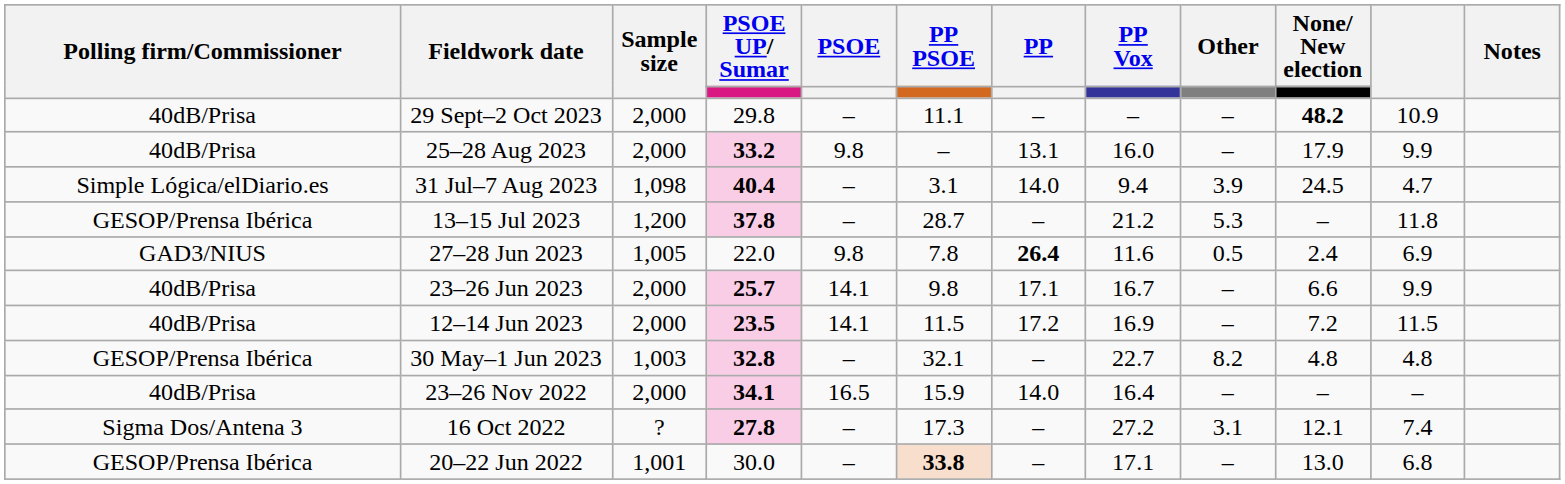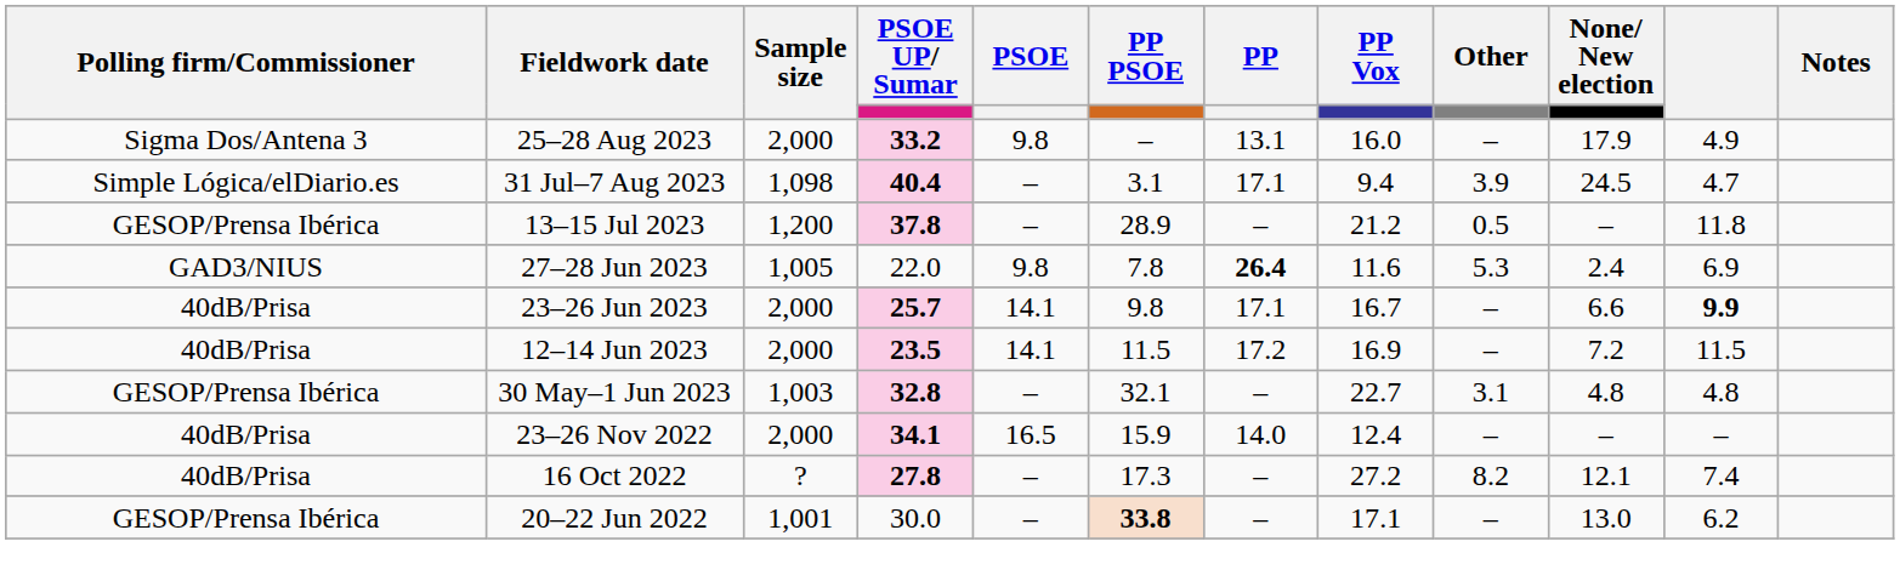- row: 40dB/Prisa | 29 Sept–2 Oct 2023 | 2,000 | 29.8 | – | 11.1 | – | – | – | 48.2 | 10.9
25–28 Aug 2023 | Polling firm/Commissioner: 40dB/Prisa -> Sigma Dos/Antena 3
25–28 Aug 2023 | column 11: 9.9 -> 4.9
31 Jul–7 Aug 2023 | PP: 14.0 -> 17.1
13–15 Jul 2023 | PP PSOE: 28.7 -> 28.9
13–15 Jul 2023 | Other: 5.3 -> 0.5
27–28 Jun 2023 | Other: 0.5 -> 5.3
23–26 Jun 2023 | column 11: normal -> bold
30 May–1 Jun 2023 | Other: 8.2 -> 3.1
23–26 Nov 2022 | PP Vox: 16.4 -> 12.4
16 Oct 2022 | Polling firm/Commissioner: Sigma Dos/Antena 3 -> 40dB/Prisa
16 Oct 2022 | Other: 3.1 -> 8.2
20–22 Jun 2022 | column 11: 6.8 -> 6.2
